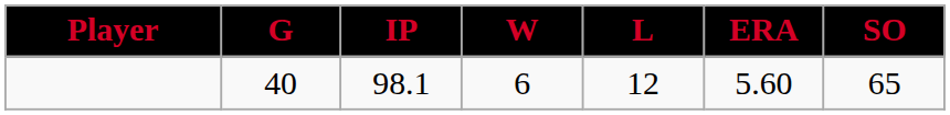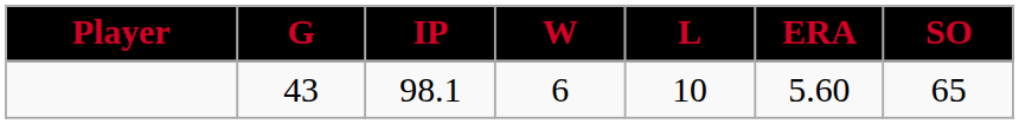row 2 | G: 40 -> 43
row 2 | L: 12 -> 10
